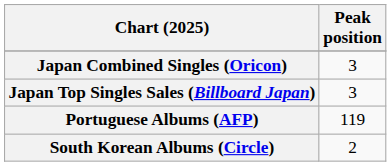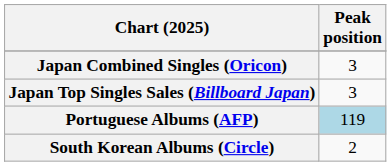Portuguese Albums (AFP) | Peak position: no background -> lightblue background
